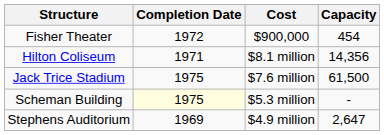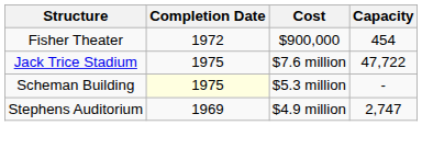- row: Hilton Coliseum | 1971 | $8.1 million | 14,356
Jack Trice Stadium | Capacity: 61,500 -> 47,722
Stephens Auditorium | Capacity: 2,647 -> 2,747
